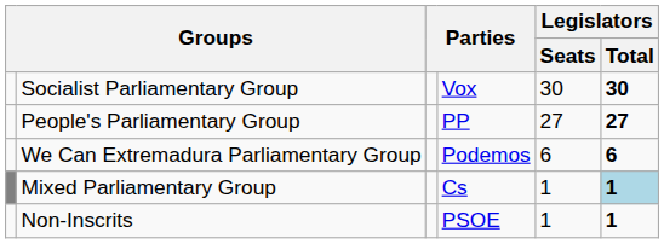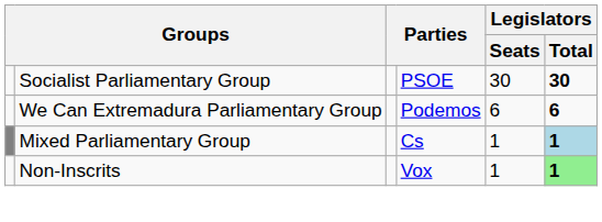Socialist Parliamentary Group | column 4: Vox -> PSOE
- row: People's Parliamentary Group | PP | 27 | 27
Non-Inscrits | column 4: PSOE -> Vox
Non-Inscrits | Legislators / Total: no background -> lightgreen background
